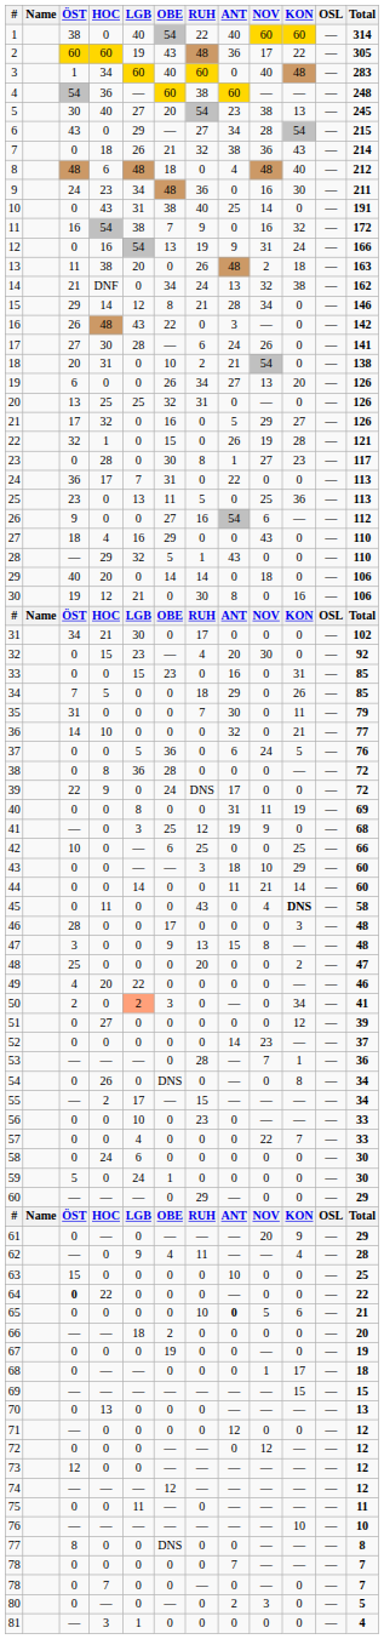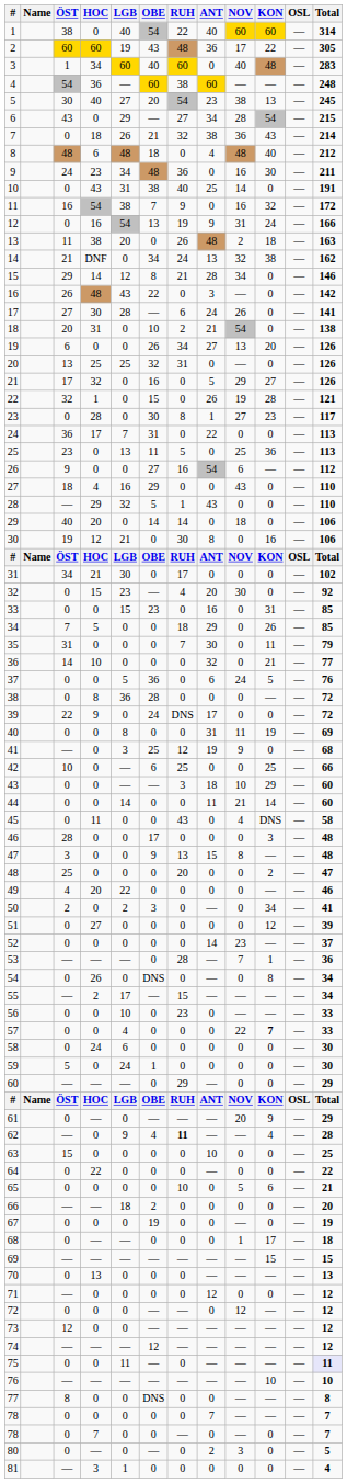45 | KON: bold -> normal
50 | LGB: lightsalmon background -> no background
57 | KON: normal -> bold
62 | RUH: normal -> bold
64 | ÖST: bold -> normal
65 | ANT: bold -> normal
75 | Total: no background -> lavender background
